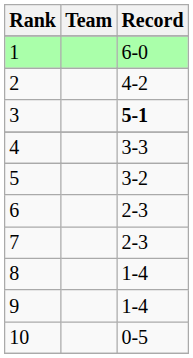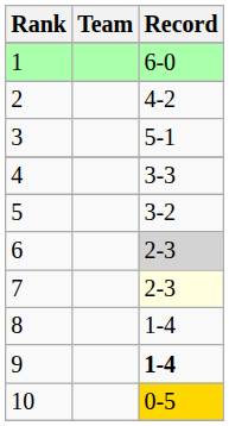3 | Record: bold -> normal
6 | Record: no background -> lightgrey background
7 | Record: no background -> lightyellow background
9 | Record: normal -> bold
10 | Record: no background -> gold background
